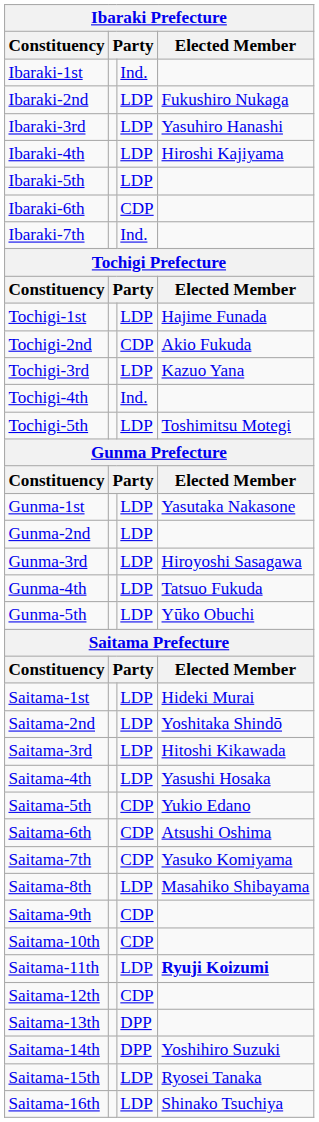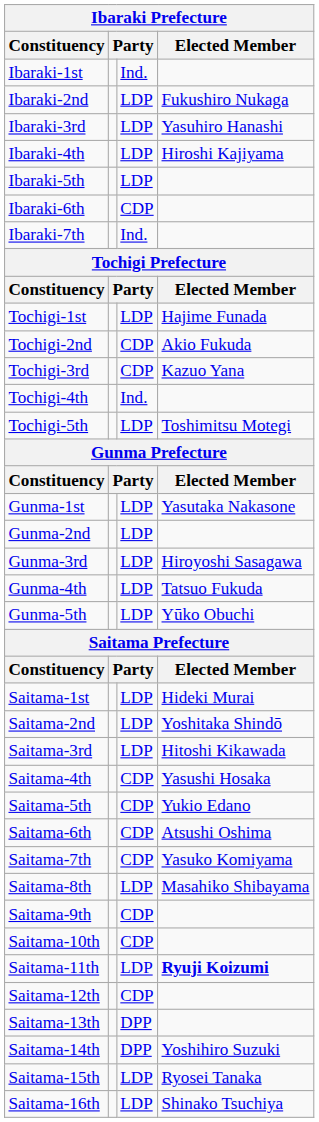Tochigi-3rd | column 3: LDP -> CDP
Saitama-4th | column 3: LDP -> CDP
